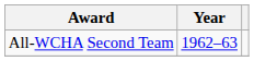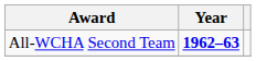row 2 | Year: normal -> bold
